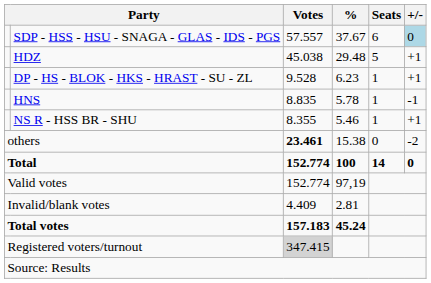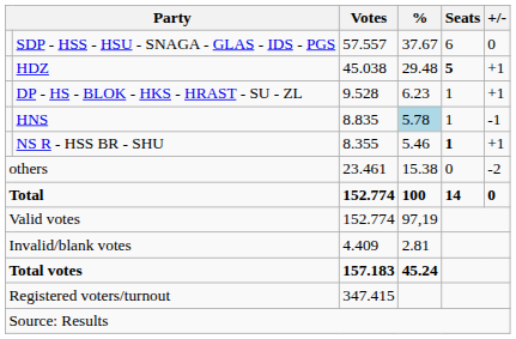SDP - HSS - HSU - SNAGA - GLAS - IDS - PGS | +/-: lightblue background -> no background
HDZ | Seats: normal -> bold
HNS | %: no background -> lightblue background
NS R - HSS BR - SHU | Seats: normal -> bold
others | Votes: bold -> normal
Registered voters/turnout | Votes: lightgrey background -> no background
